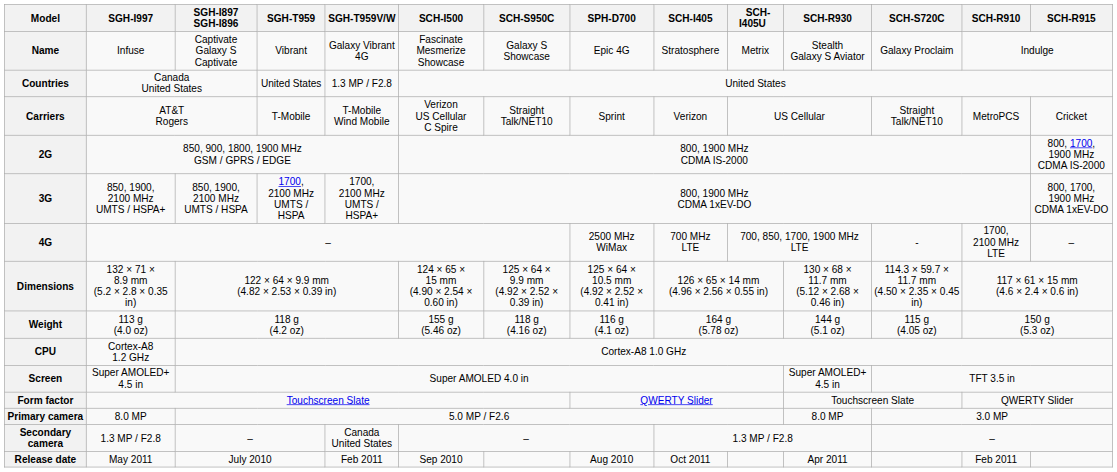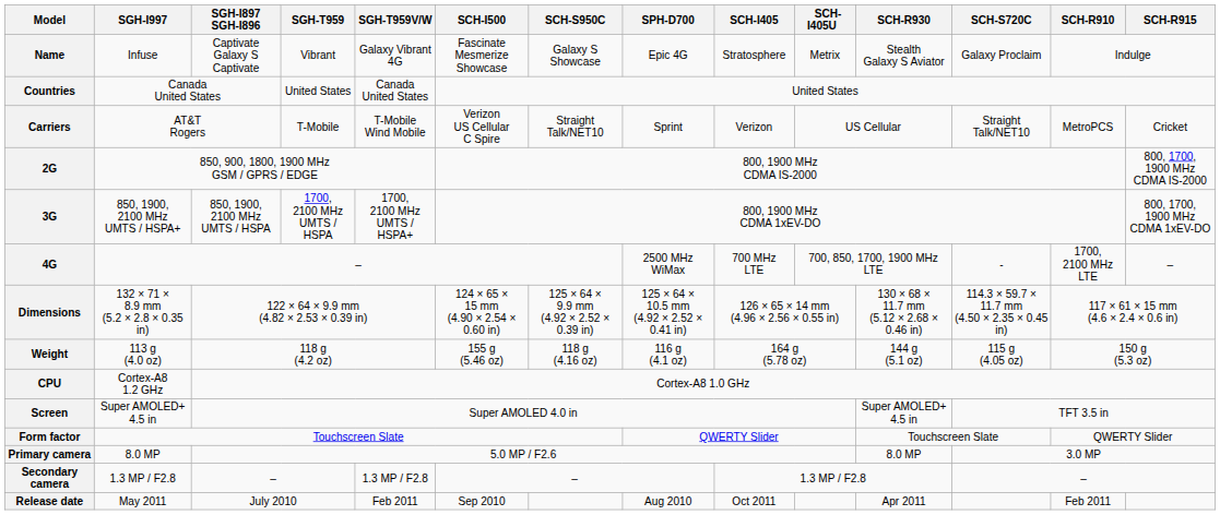Countries | SGH-T959V/W: 1.3 MP / F2.8 -> Canada United States
Secondary camera | SGH-T959V/W: Canada United States -> 1.3 MP / F2.8
